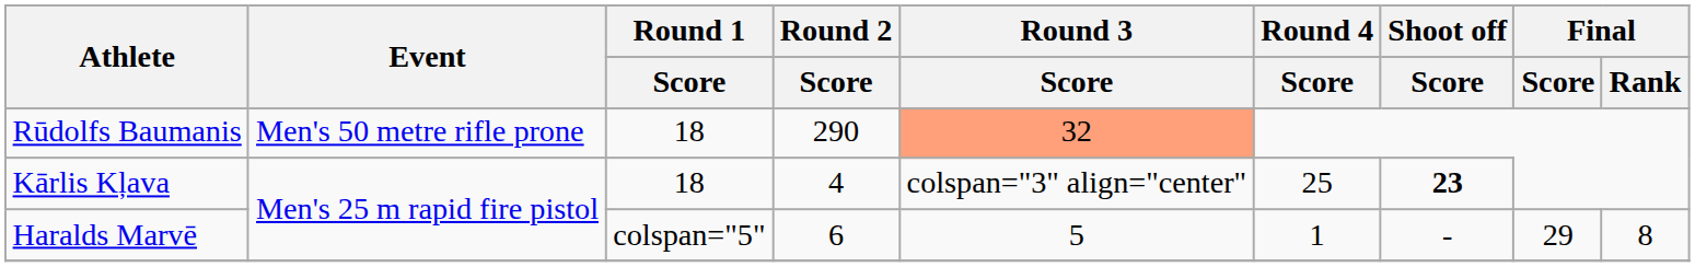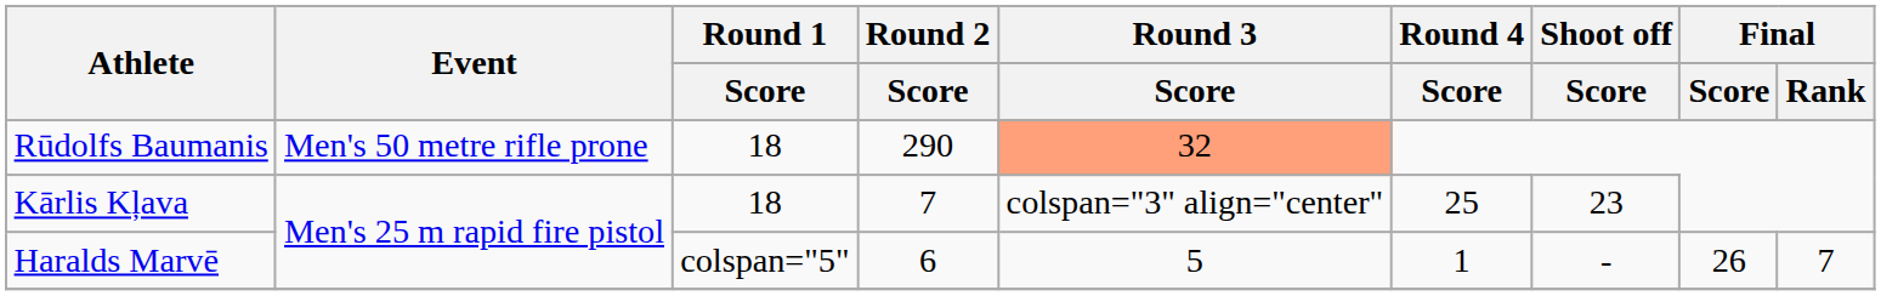Kārlis Kļava | Round 2 / Score: 4 -> 7
Kārlis Kļava | Shoot off / Score: bold -> normal
Haralds Marvē | Final / Score: 29 -> 26
Haralds Marvē | Final / Rank: 8 -> 7
